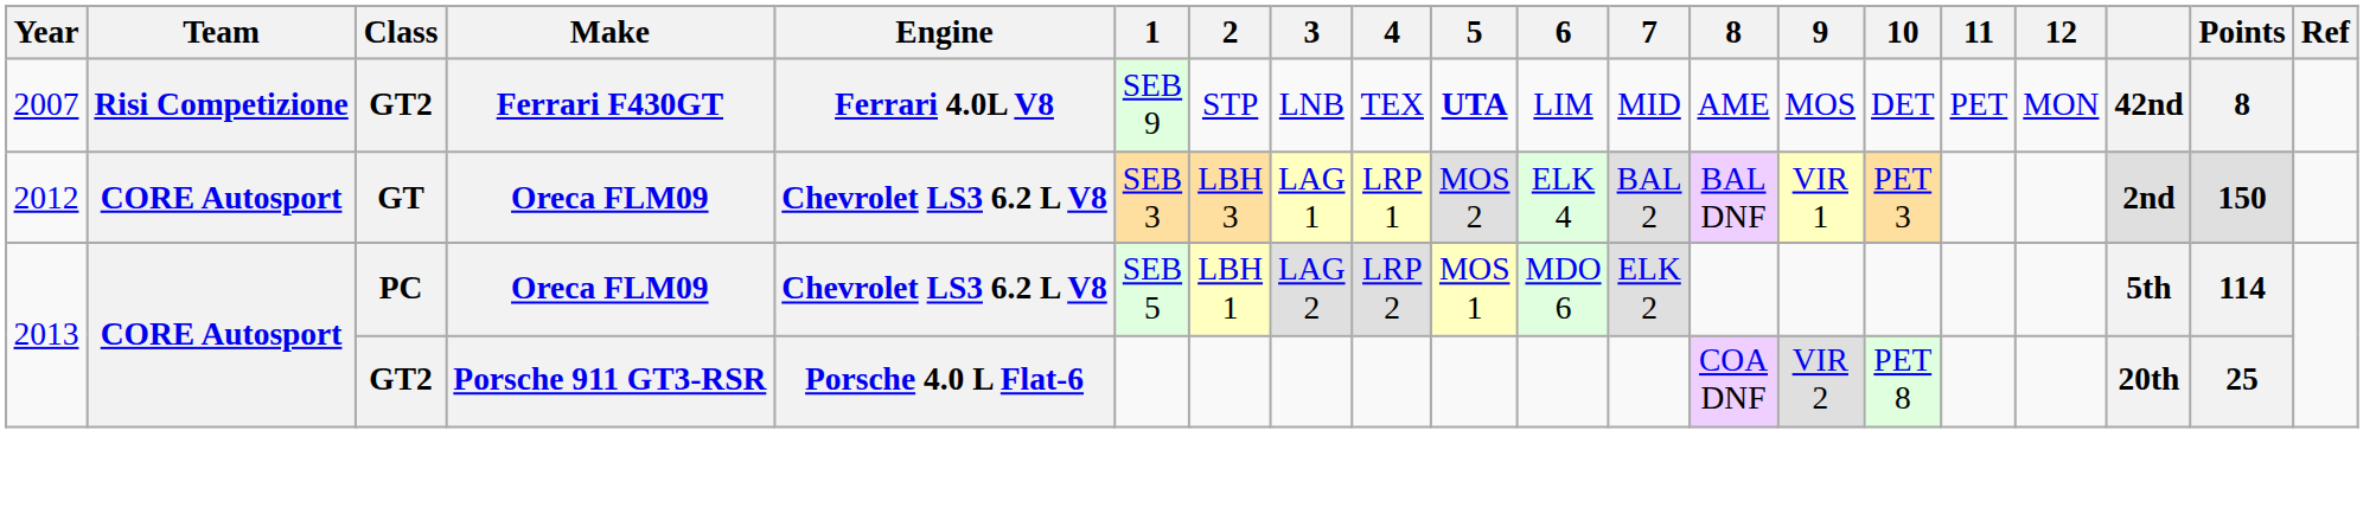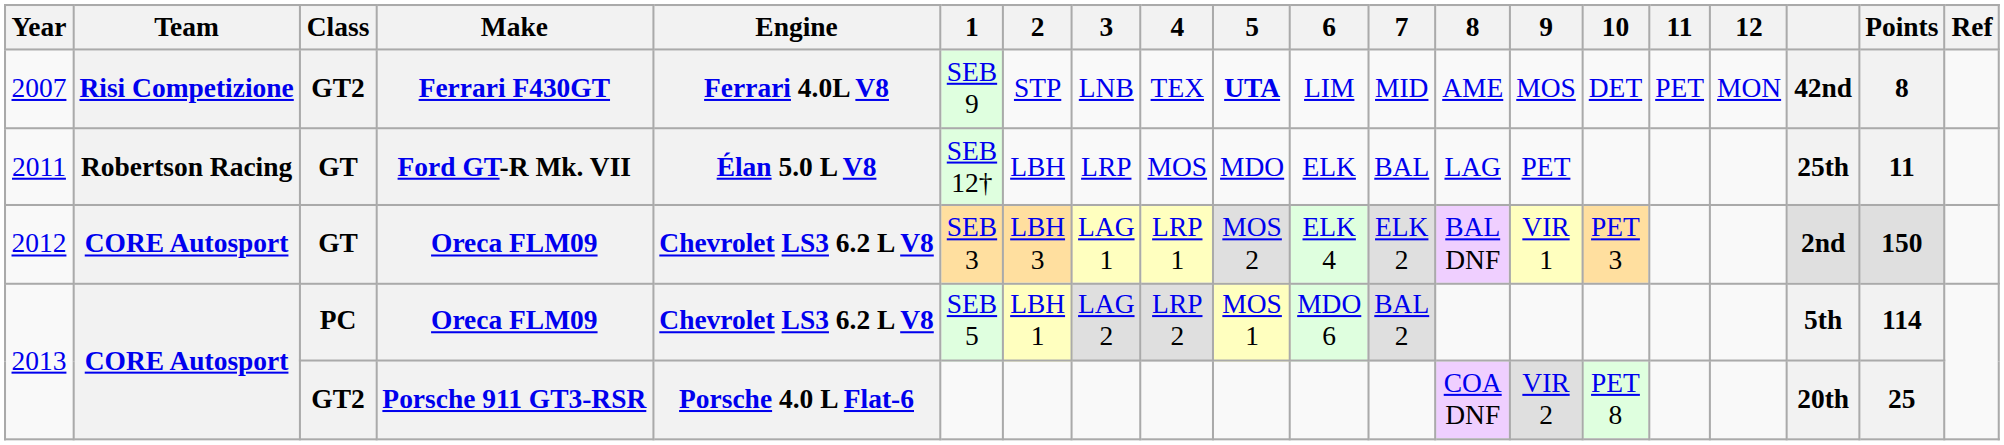+ row: 2011 | Robertson Racing | GT | Ford GT-R Mk. VII | Élan 5.0 L V8 | SEB 12† | LBH | LRP | MOS | MDO | ELK | BAL | LAG | PET | 25th | 11
2012 | 7: BAL 2 -> ELK 2
2013 / Oreca FLM09 | 7: ELK 2 -> BAL 2
